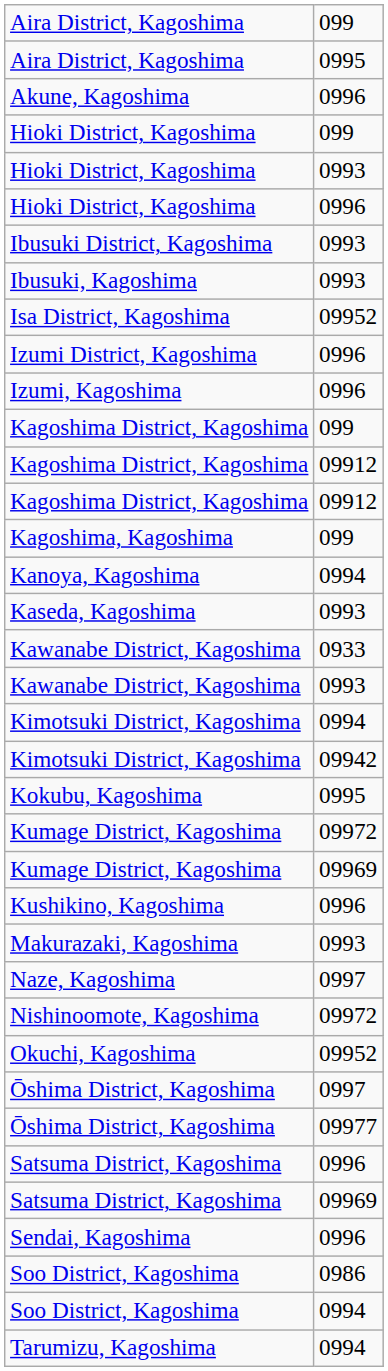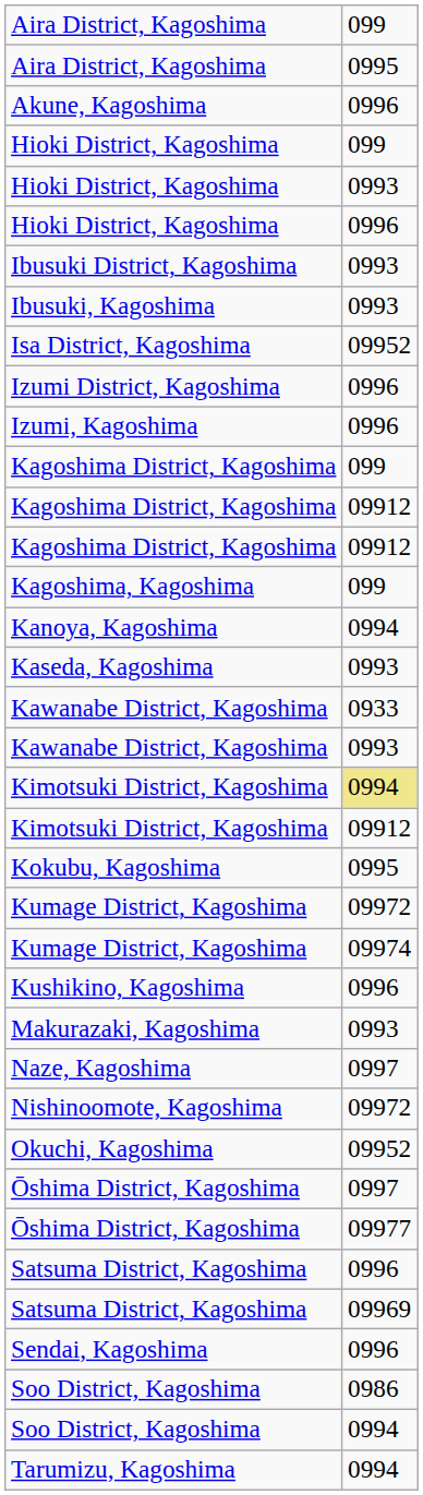row 20 | column 2: no background -> khaki background
row 21 | column 2: 09942 -> 09912
row 24 | column 2: 09969 -> 09974
